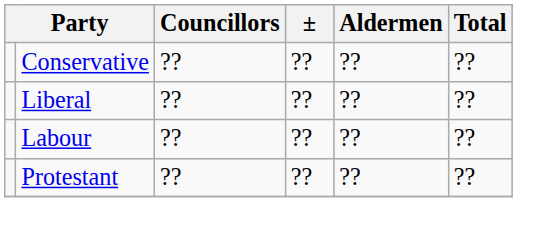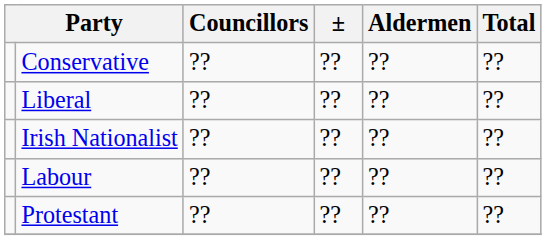+ row: Irish Nationalist | ?? | ?? | ?? | ??
